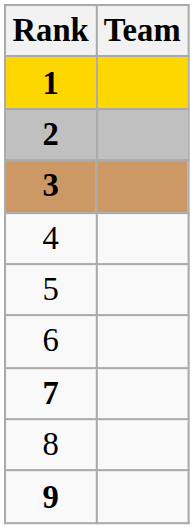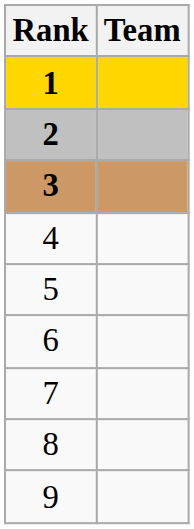7 | Rank: bold -> normal
9 | Rank: bold -> normal
